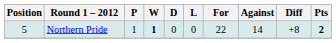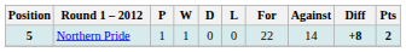Northern Pride | Position: normal -> bold
Northern Pride | W: bold -> normal
Northern Pride | Diff: normal -> bold
